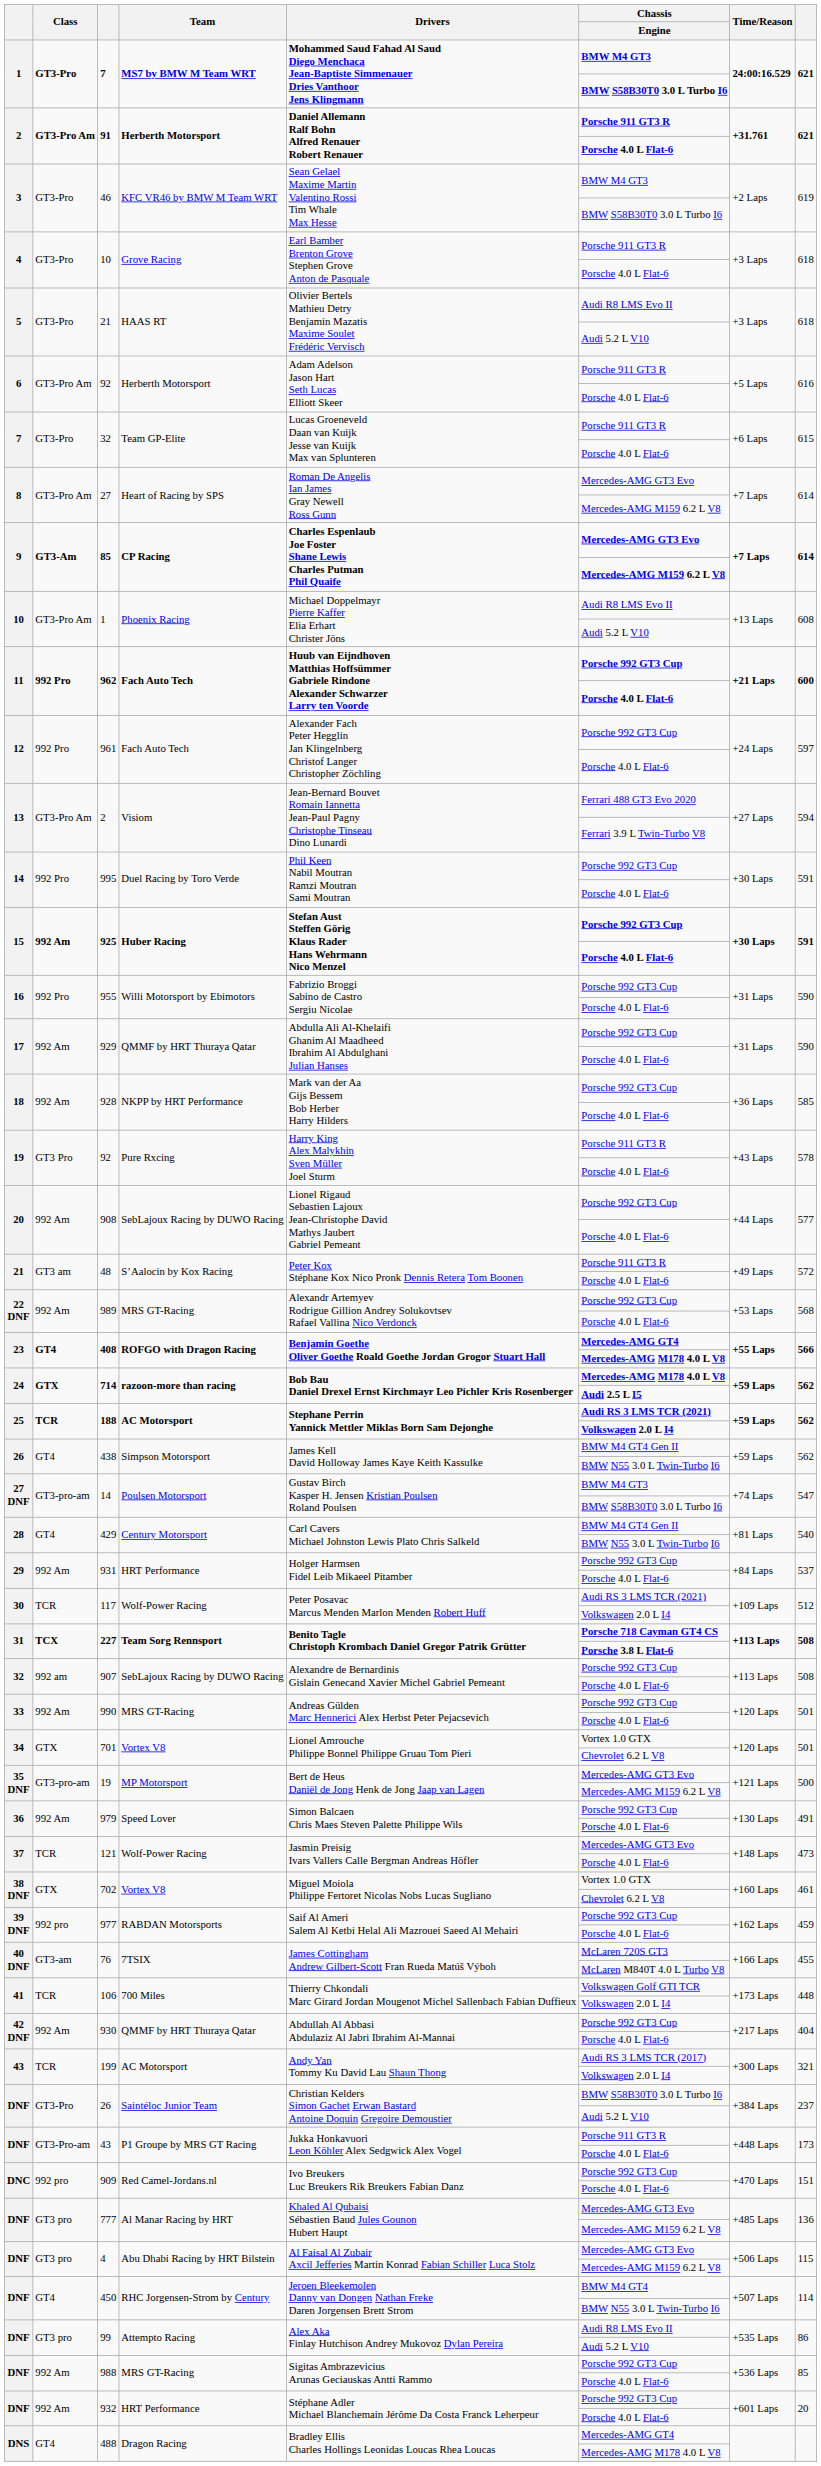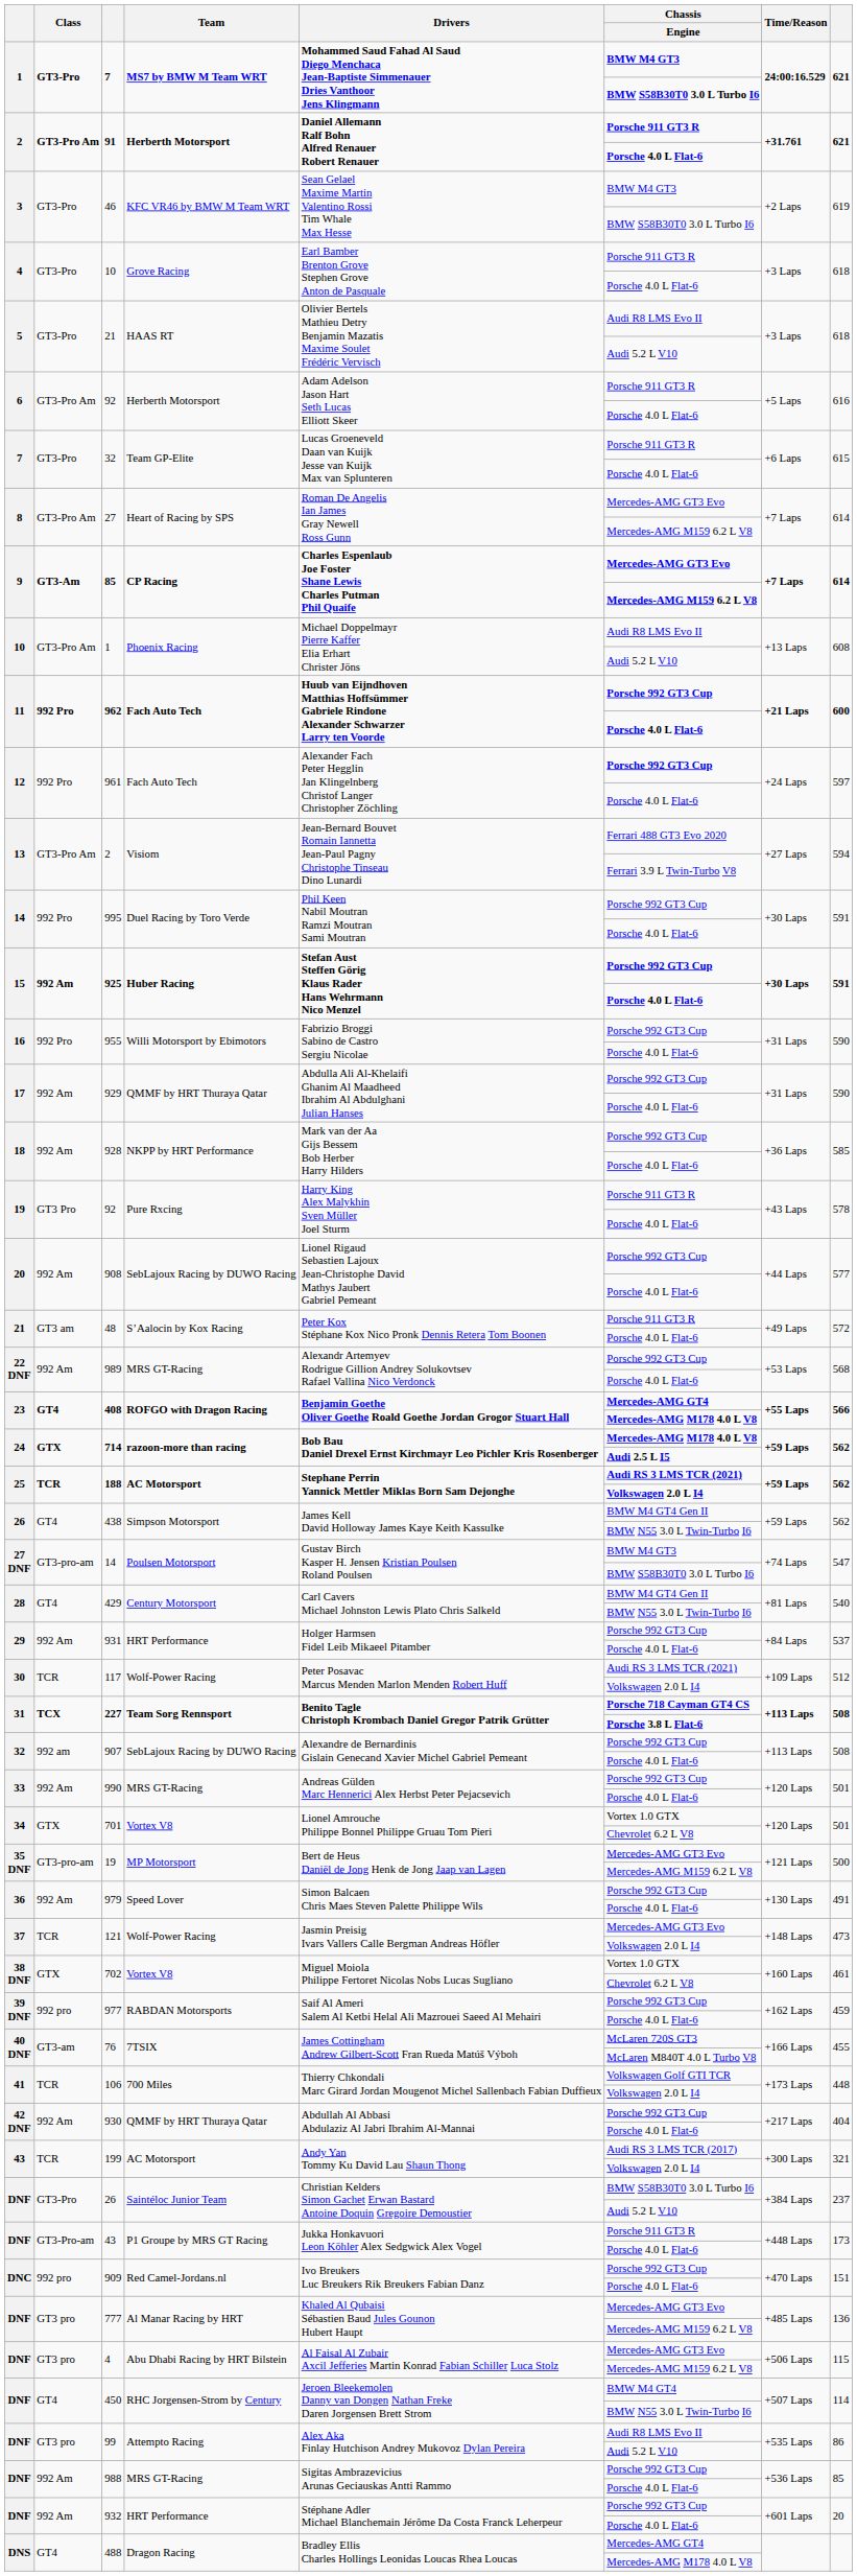row 25 | Chassis / Engine: normal -> bold
row 76 | Chassis / Engine: Porsche 4.0 L Flat-6 -> Volkswagen 2.0 L I4
